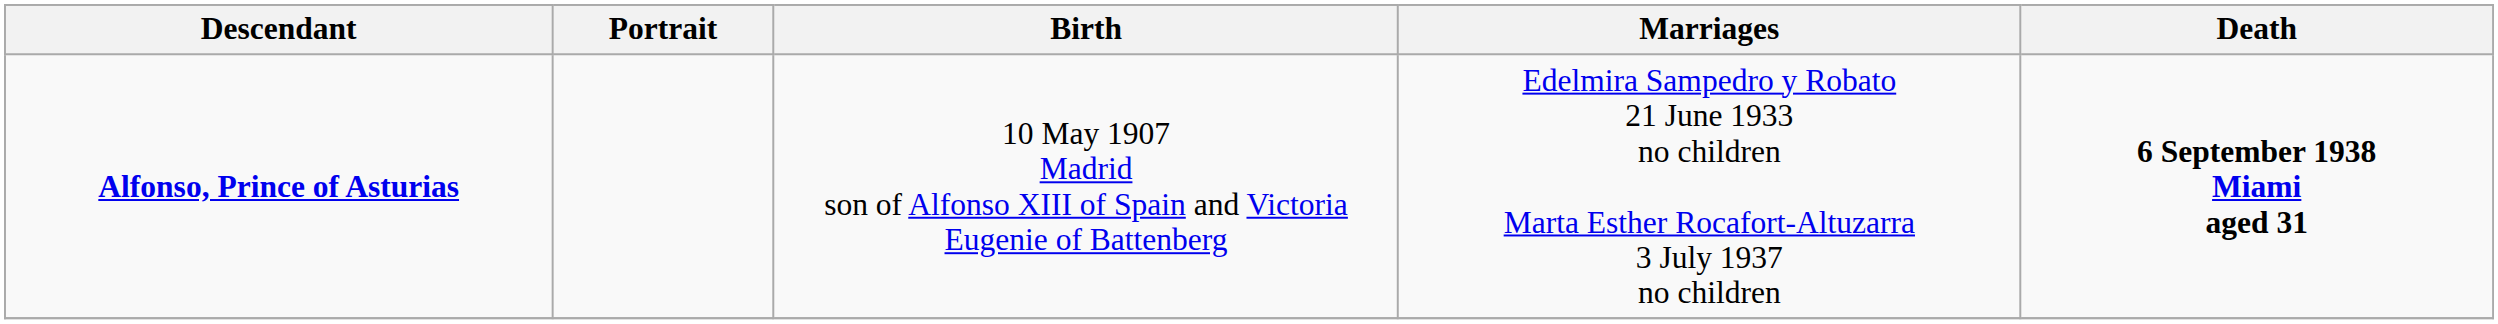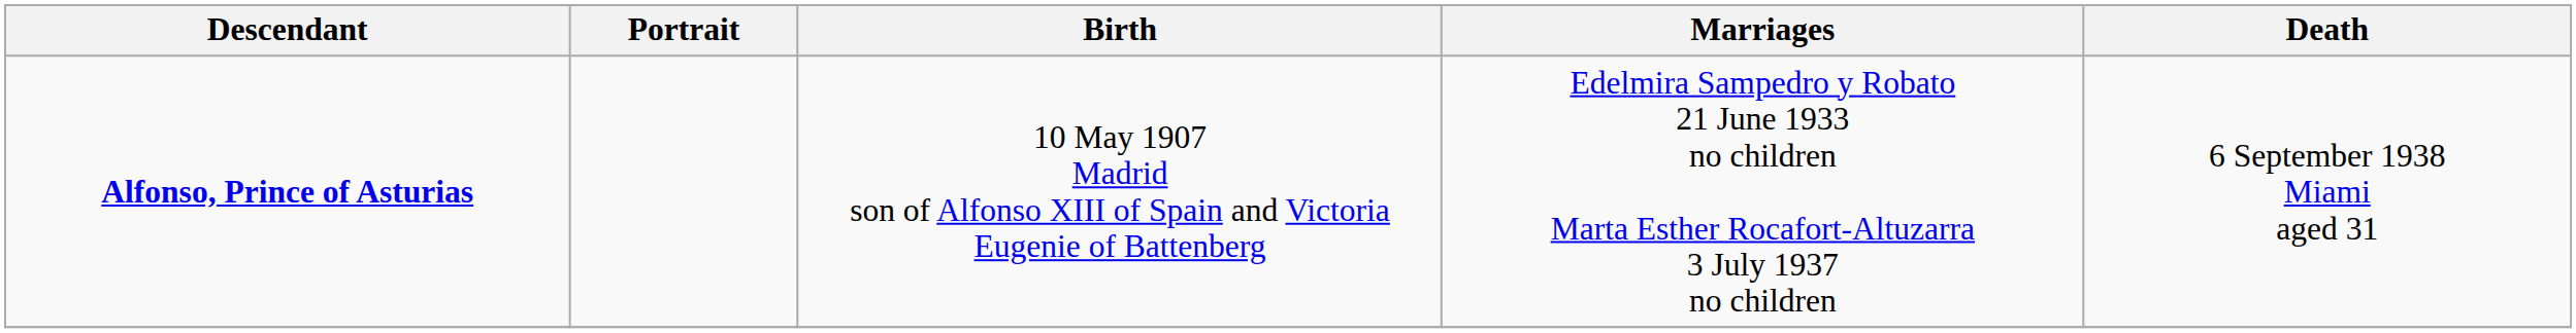Alfonso, Prince of Asturias | Death: bold -> normal
